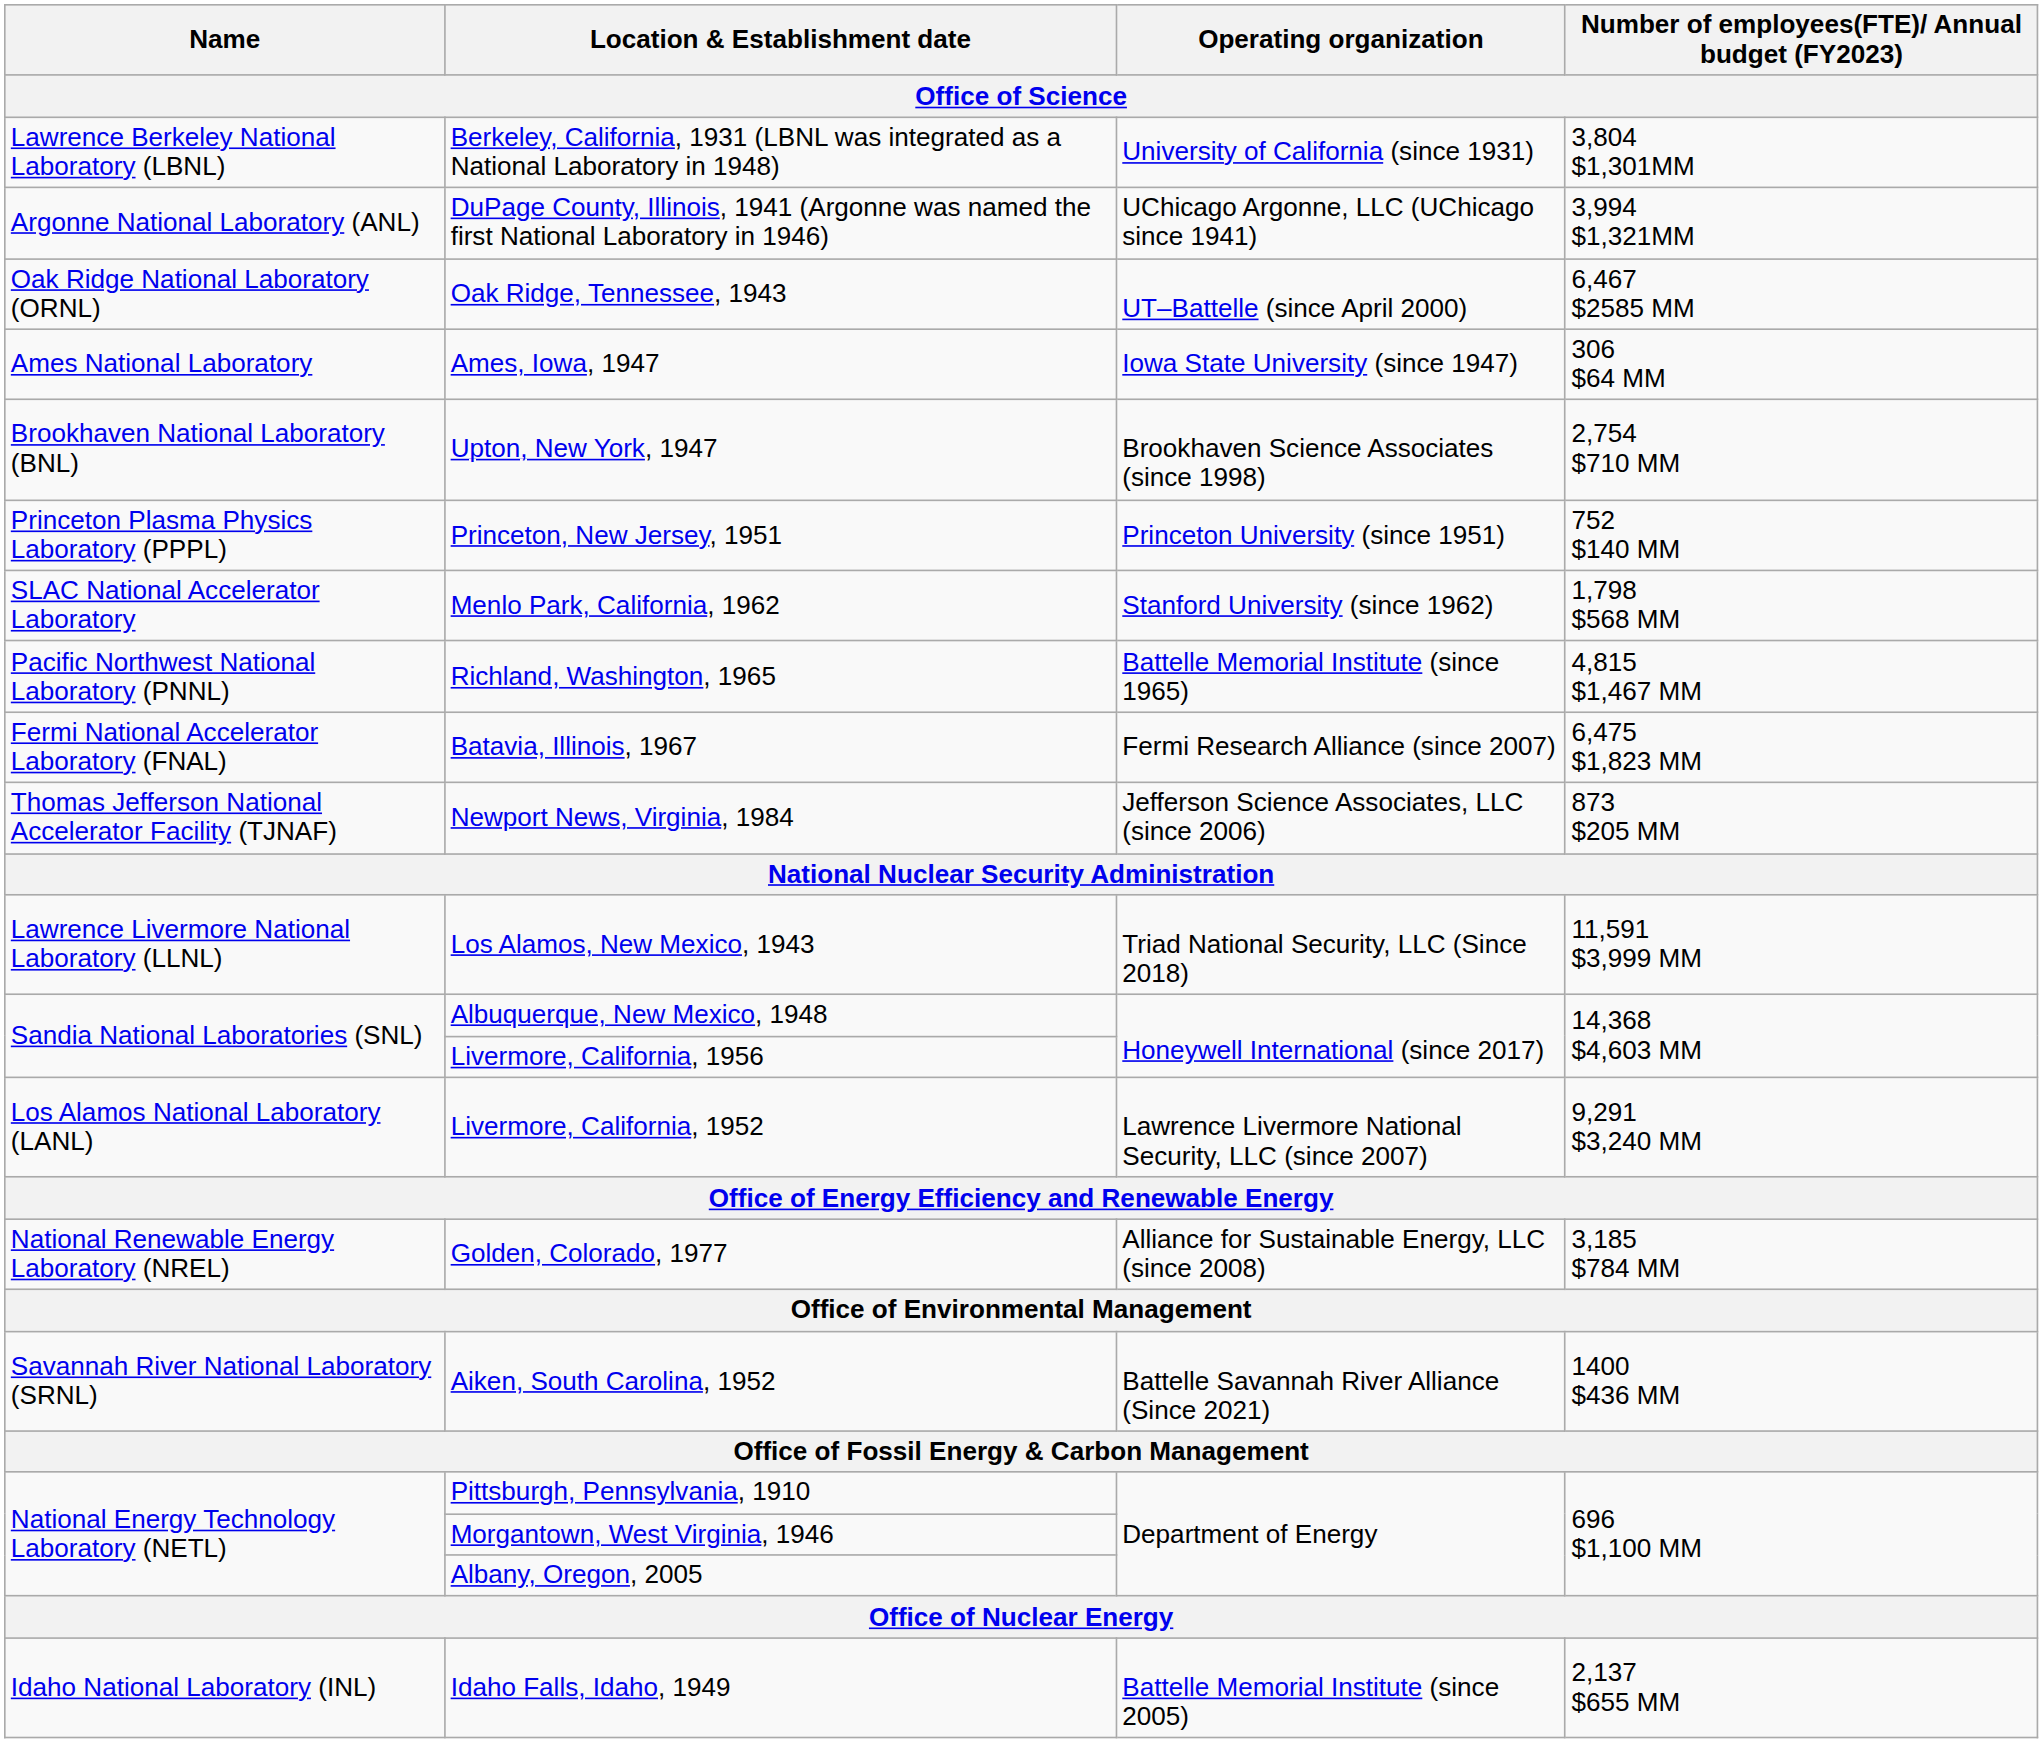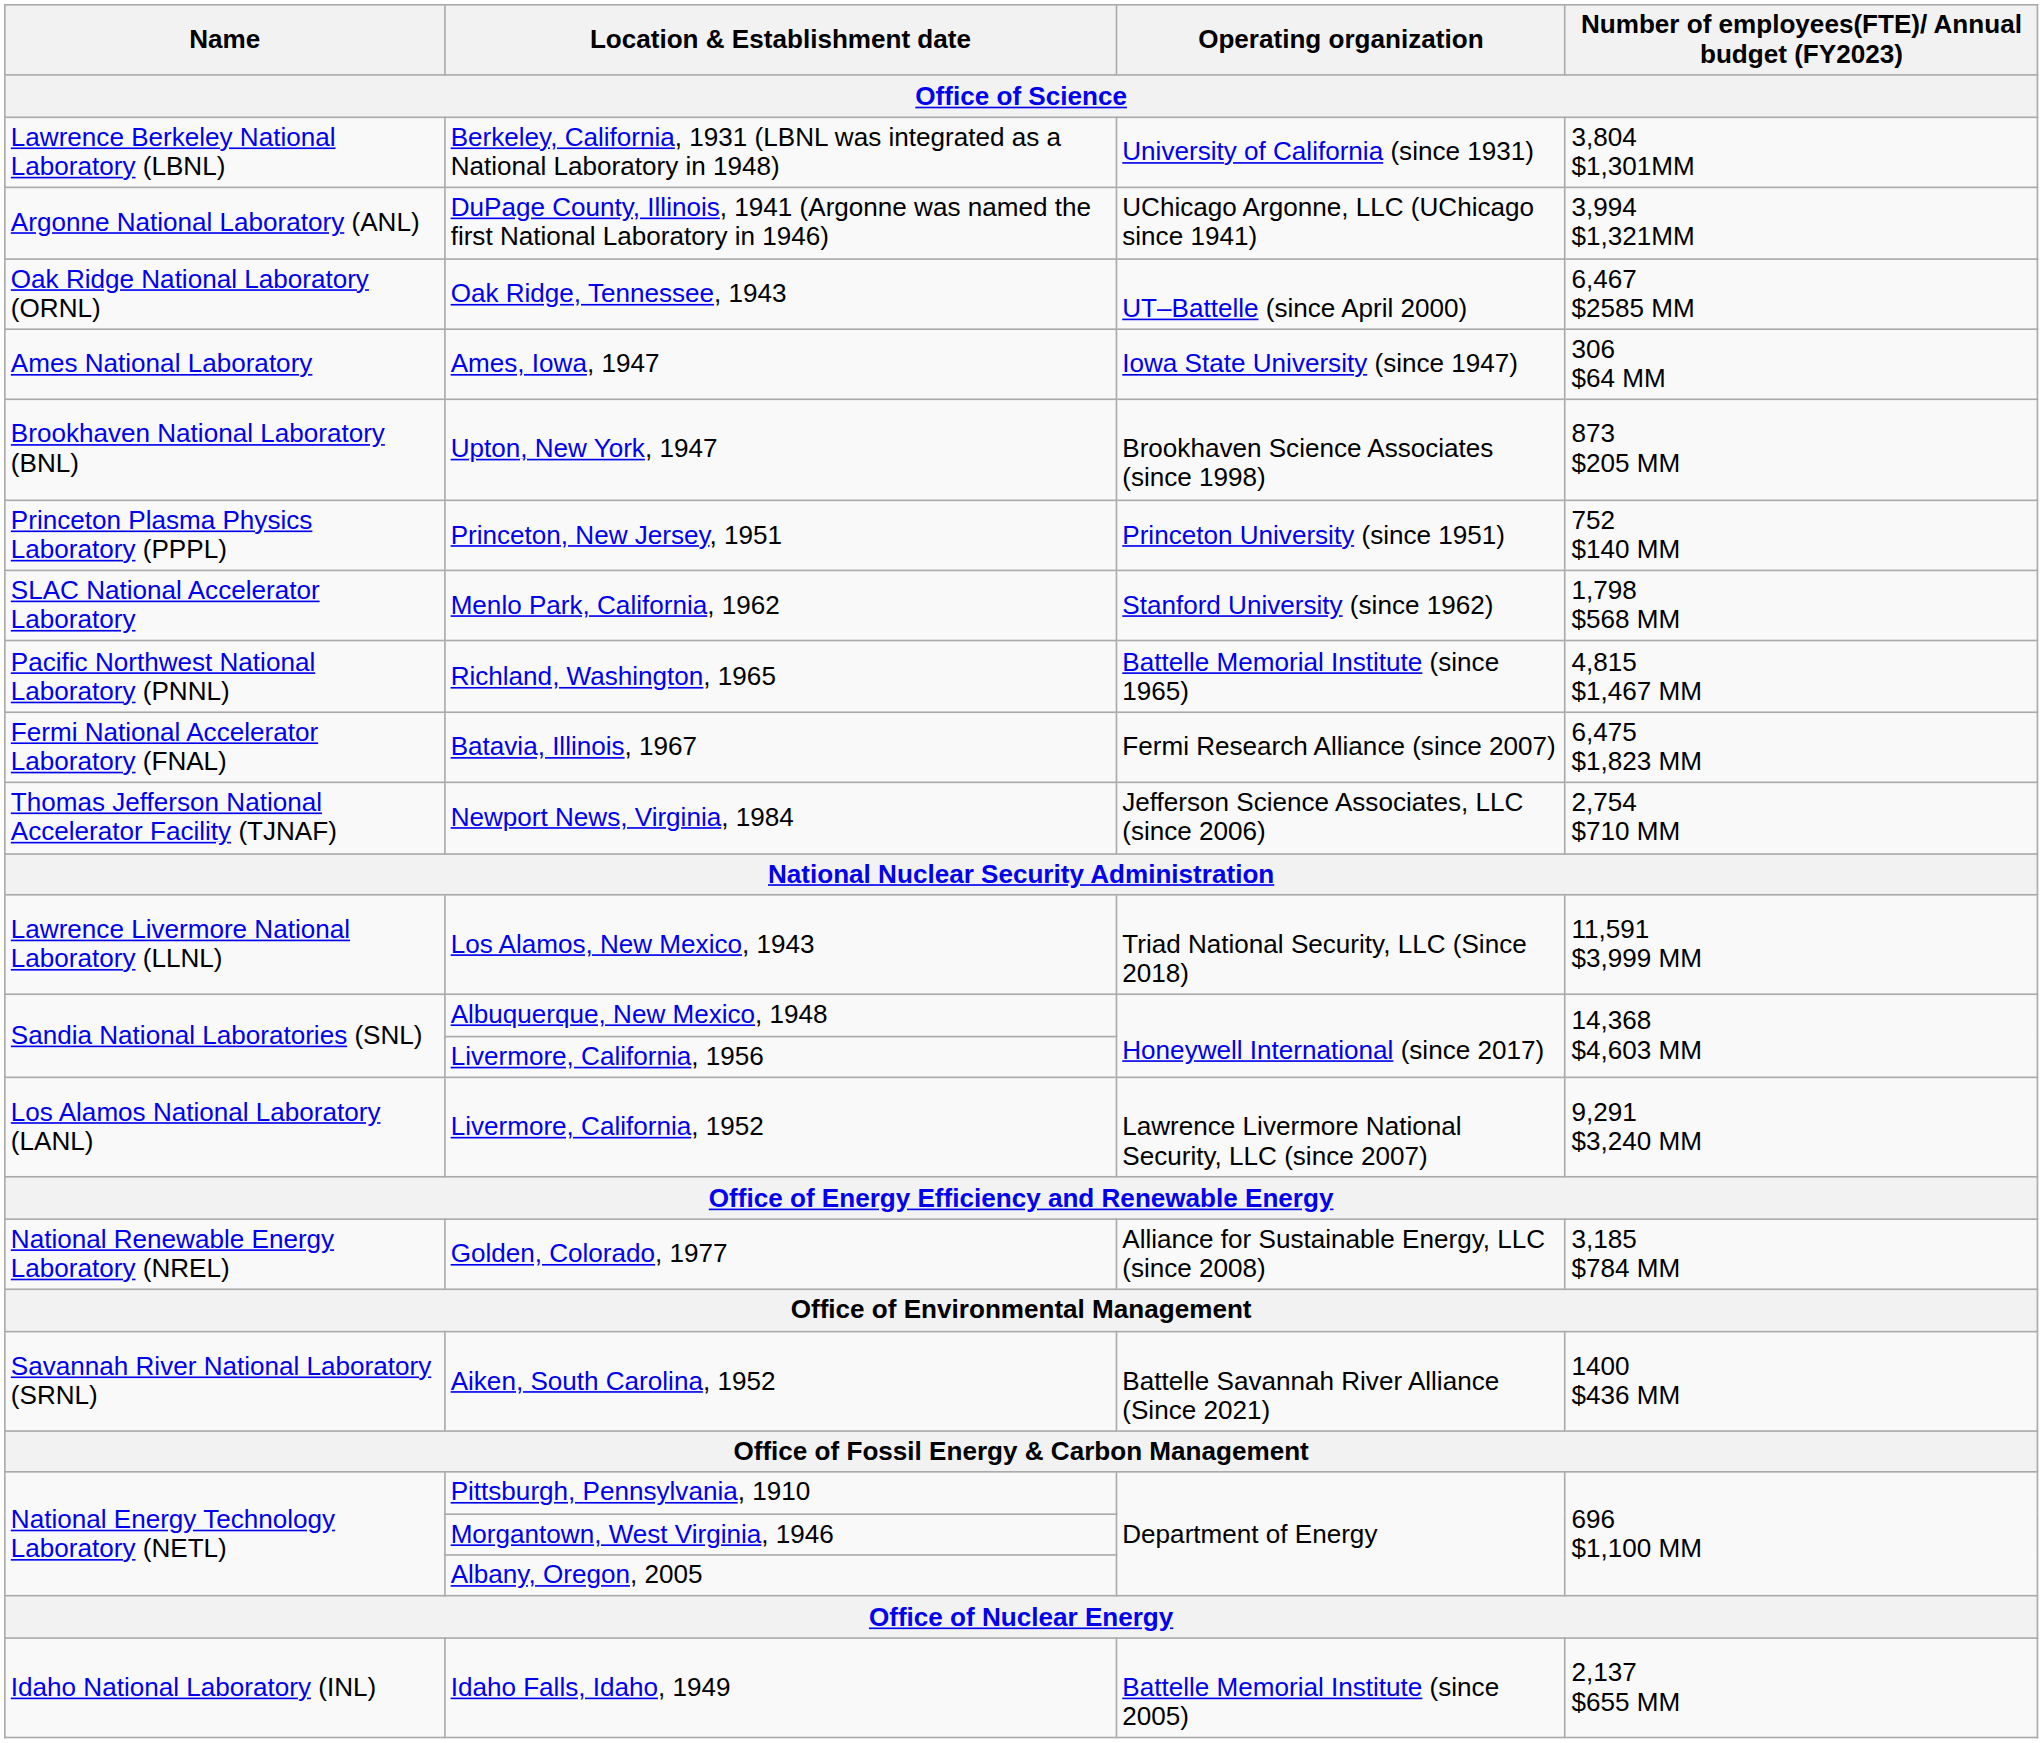Upton, New York, 1947 | Number of employees(FTE)/ Annual budget (FY2023): 2,754 $710 MM -> 873 $205 MM
Newport News, Virginia, 1984 | Number of employees(FTE)/ Annual budget (FY2023): 873 $205 MM -> 2,754 $710 MM
